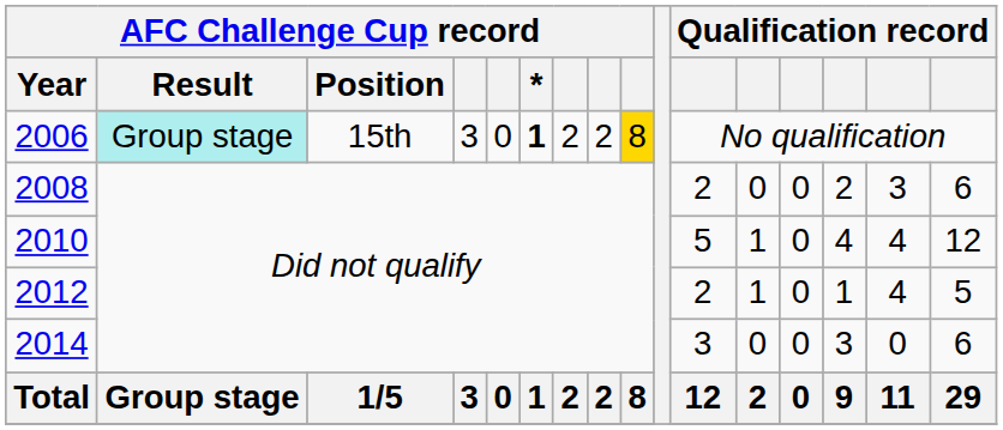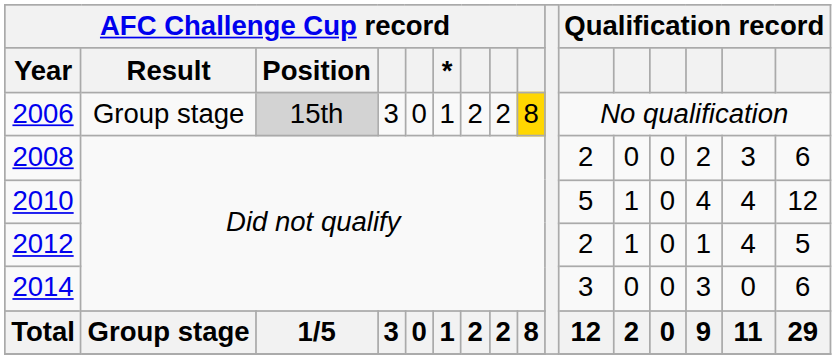2006 | AFC Challenge Cup record / Result: paleturquoise background -> no background
2006 | AFC Challenge Cup record / Position: no background -> lightgrey background
2006 | AFC Challenge Cup record / *: bold -> normal
